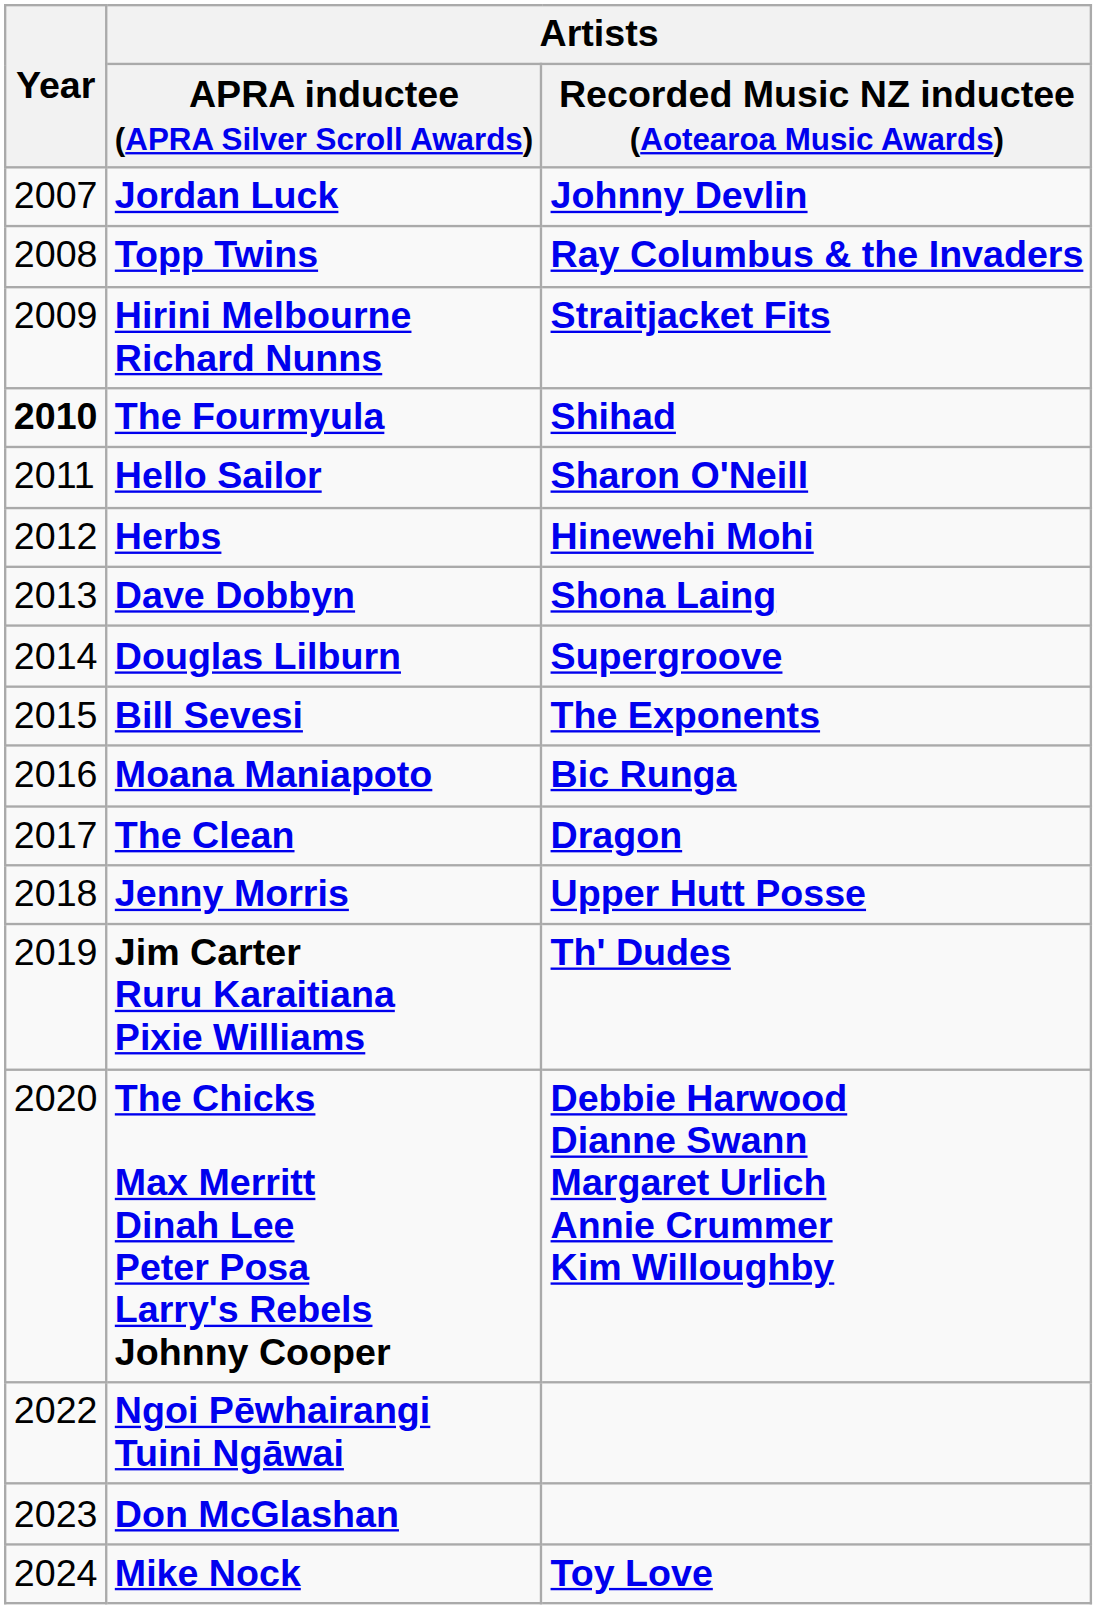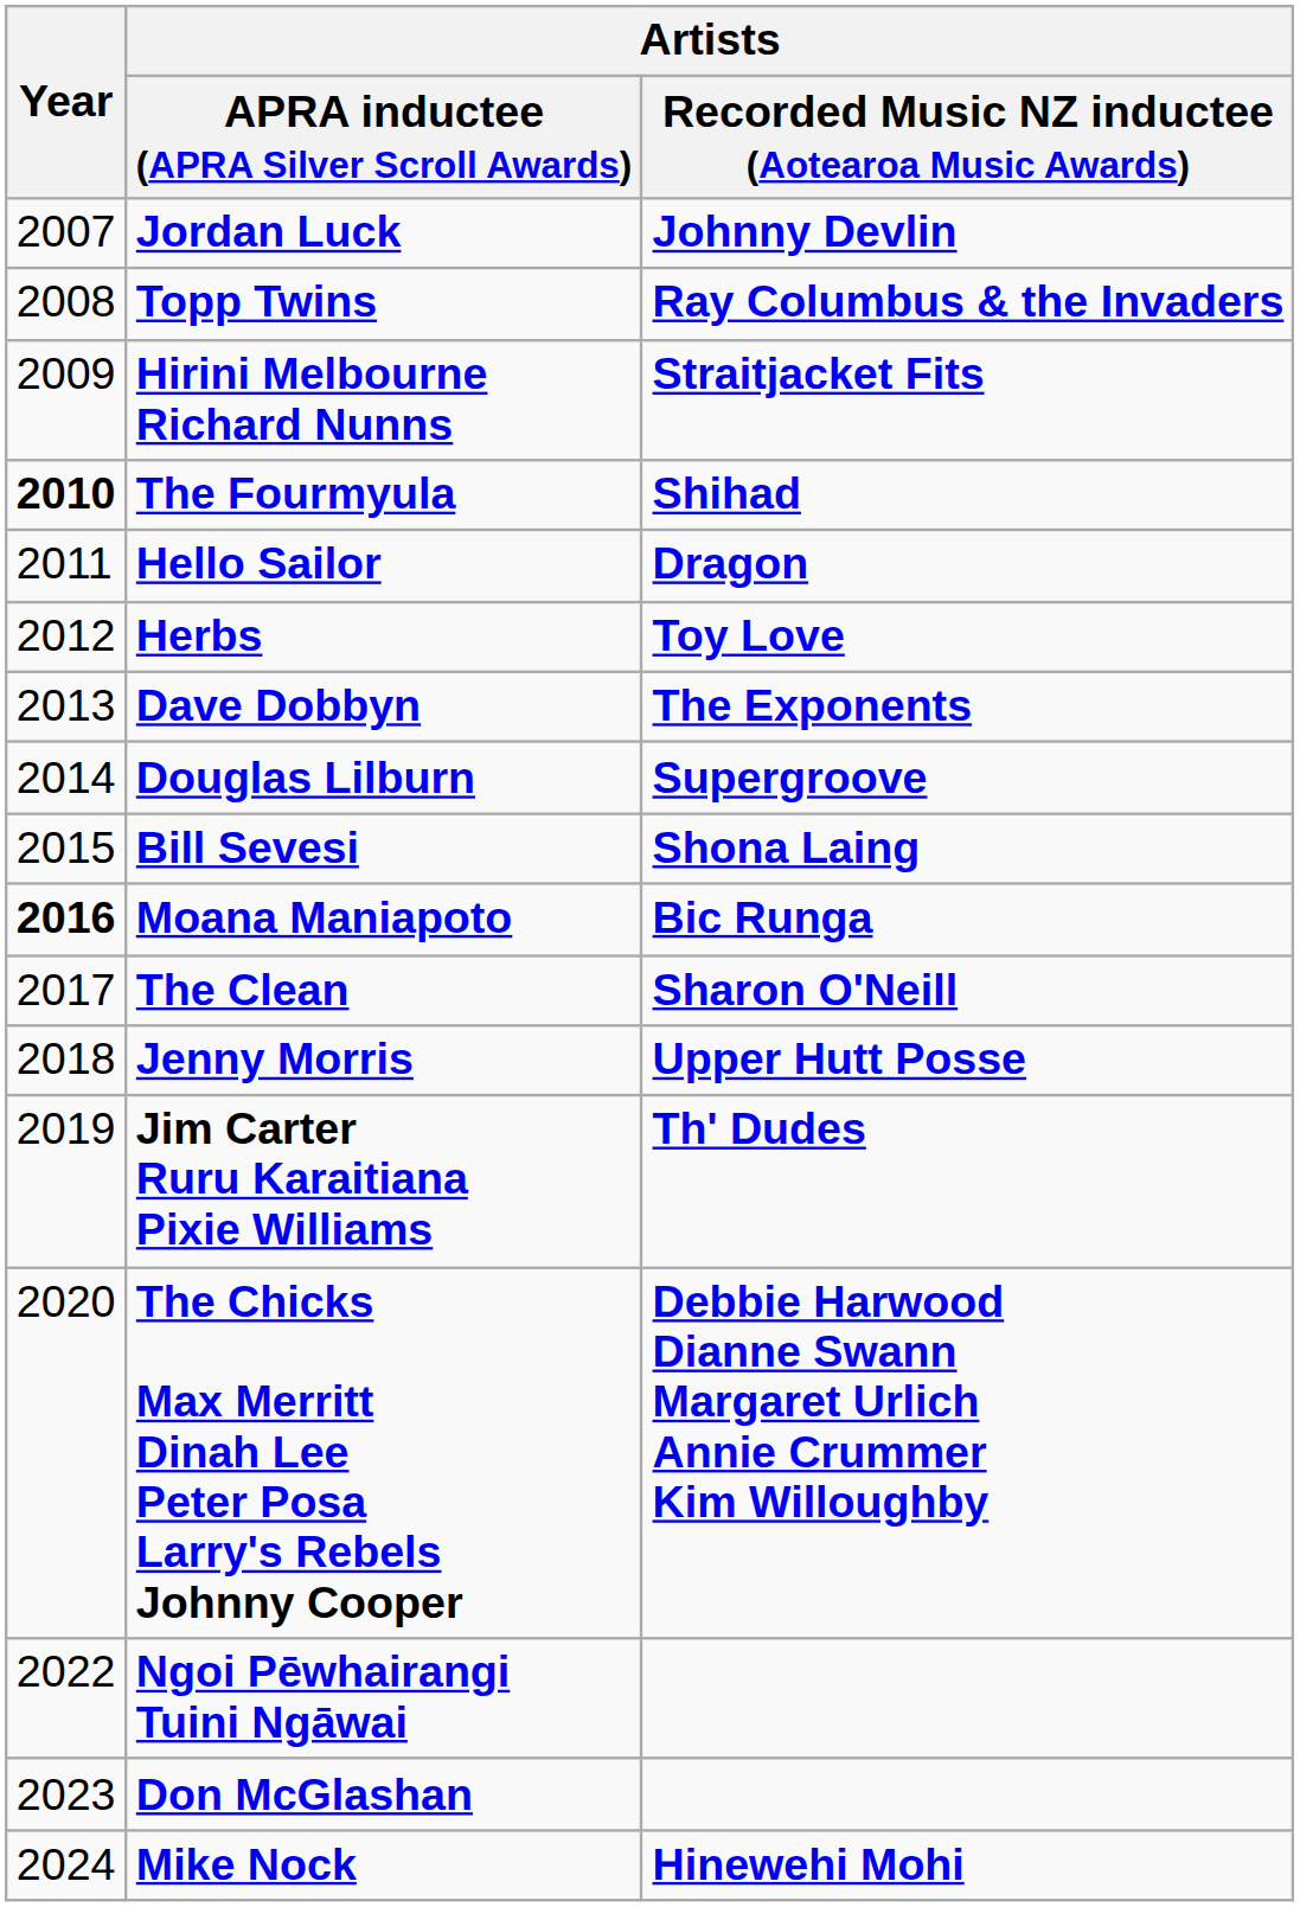Hello Sailor | Artists / Recorded Music NZ inductee (Aotearoa Music Awards): Sharon O'Neill -> Dragon
Herbs | Artists / Recorded Music NZ inductee (Aotearoa Music Awards): Hinewehi Mohi -> Toy Love
Dave Dobbyn | Artists / Recorded Music NZ inductee (Aotearoa Music Awards): Shona Laing -> The Exponents
Bill Sevesi | Artists / Recorded Music NZ inductee (Aotearoa Music Awards): The Exponents -> Shona Laing
Moana Maniapoto | Year: normal -> bold
The Clean | Artists / Recorded Music NZ inductee (Aotearoa Music Awards): Dragon -> Sharon O'Neill
Mike Nock | Artists / Recorded Music NZ inductee (Aotearoa Music Awards): Toy Love -> Hinewehi Mohi
